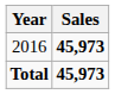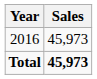2016 | Sales: bold -> normal
